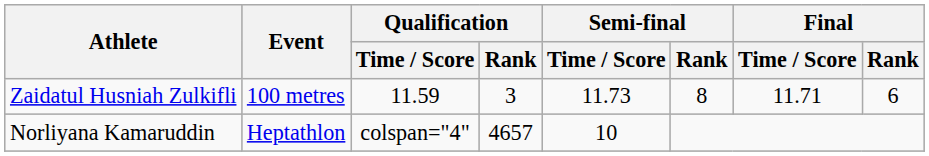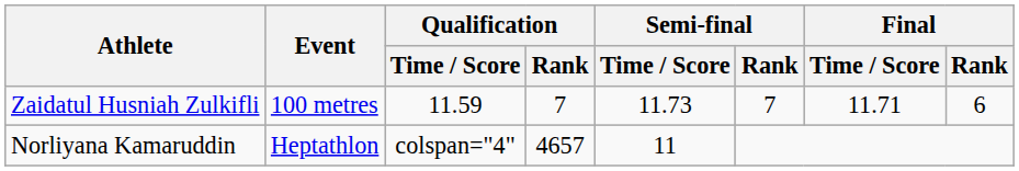Zaidatul Husniah Zulkifli | Qualification / Rank: 3 -> 7
Zaidatul Husniah Zulkifli | Semi-final / Rank: 8 -> 7
Norliyana Kamaruddin | Semi-final / Time / Score: 10 -> 11
